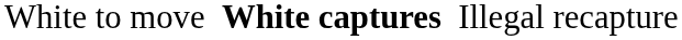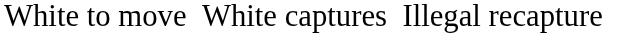White to move | column 2: bold -> normal
